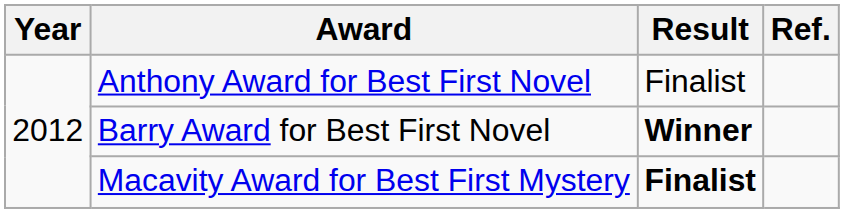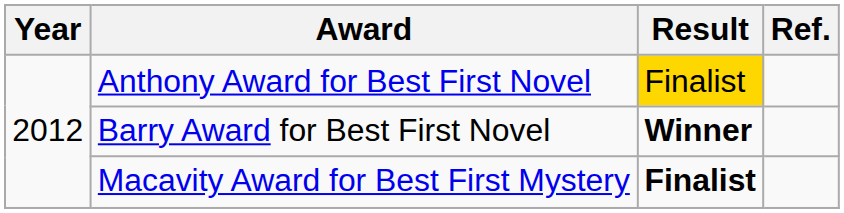Anthony Award for Best First Novel | Result: no background -> gold background
